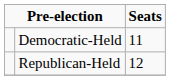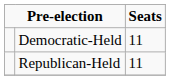Republican-Held | column 3: 12 -> 11
